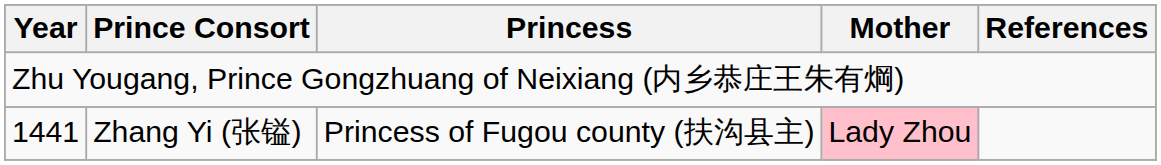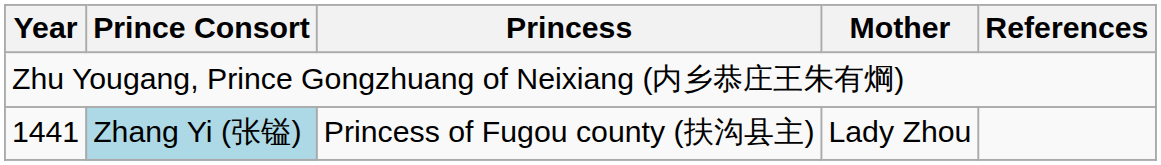1441 | Prince Consort: no background -> lightblue background
1441 | Mother: pink background -> no background
